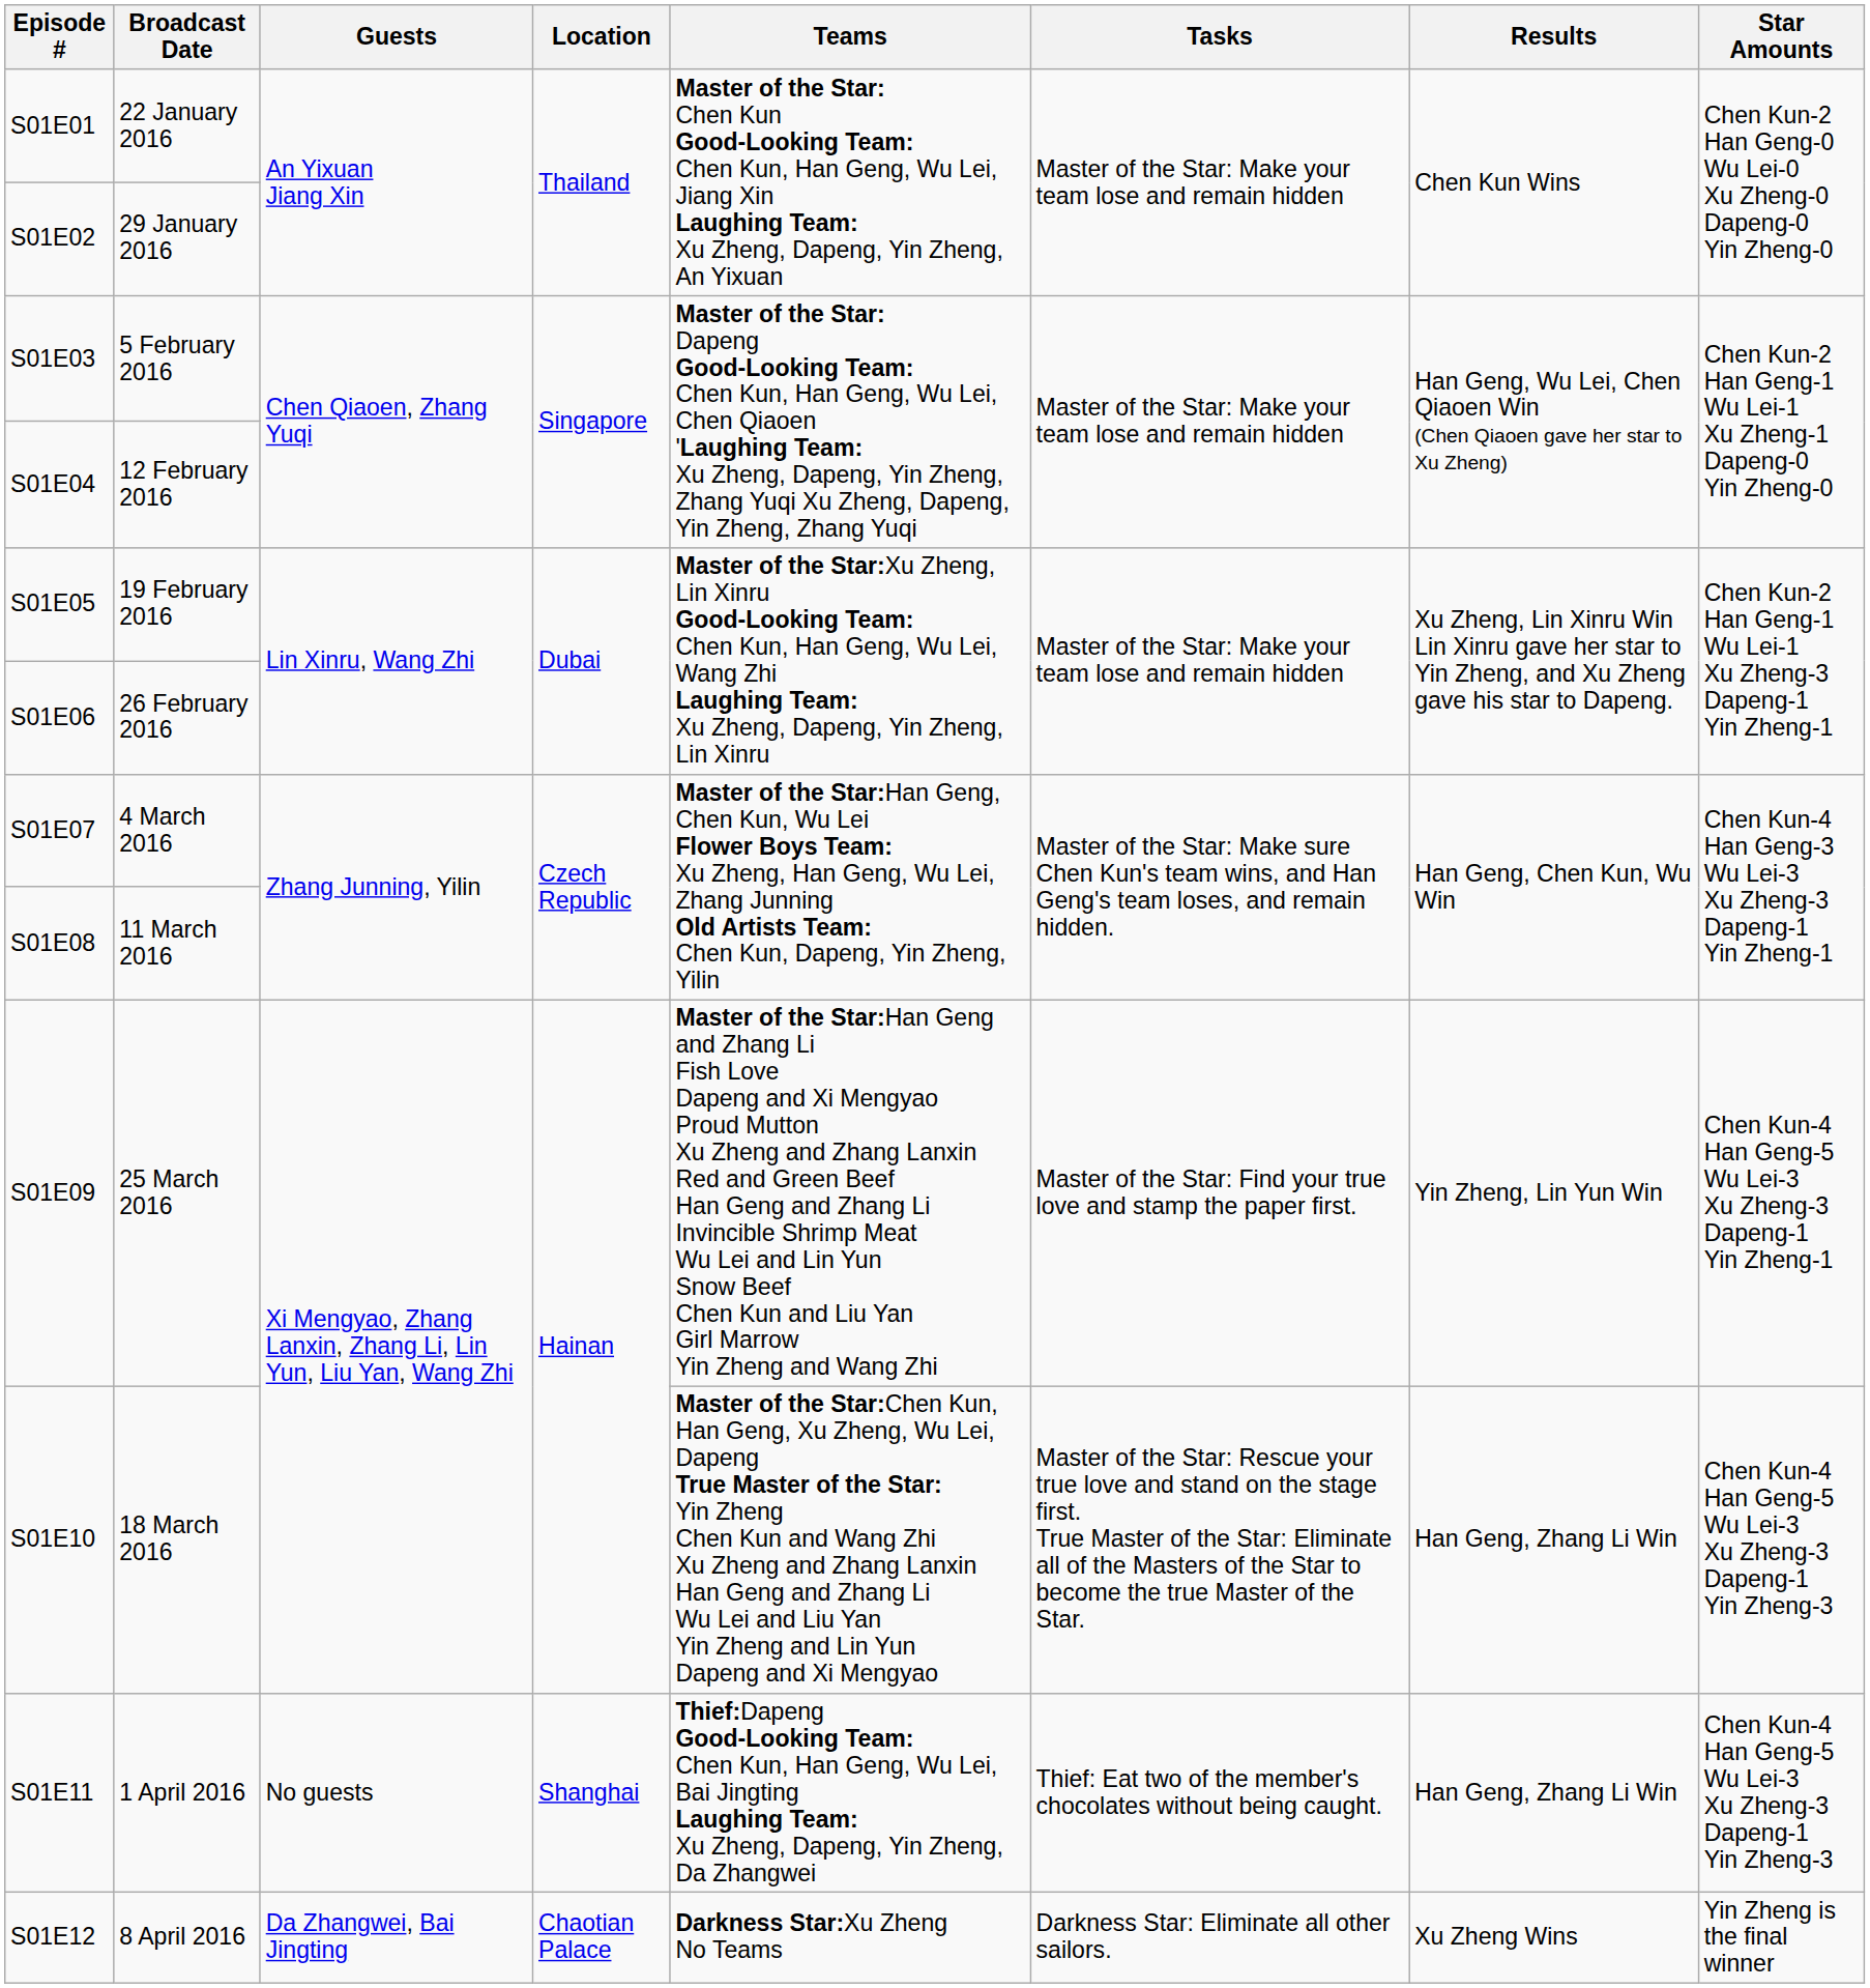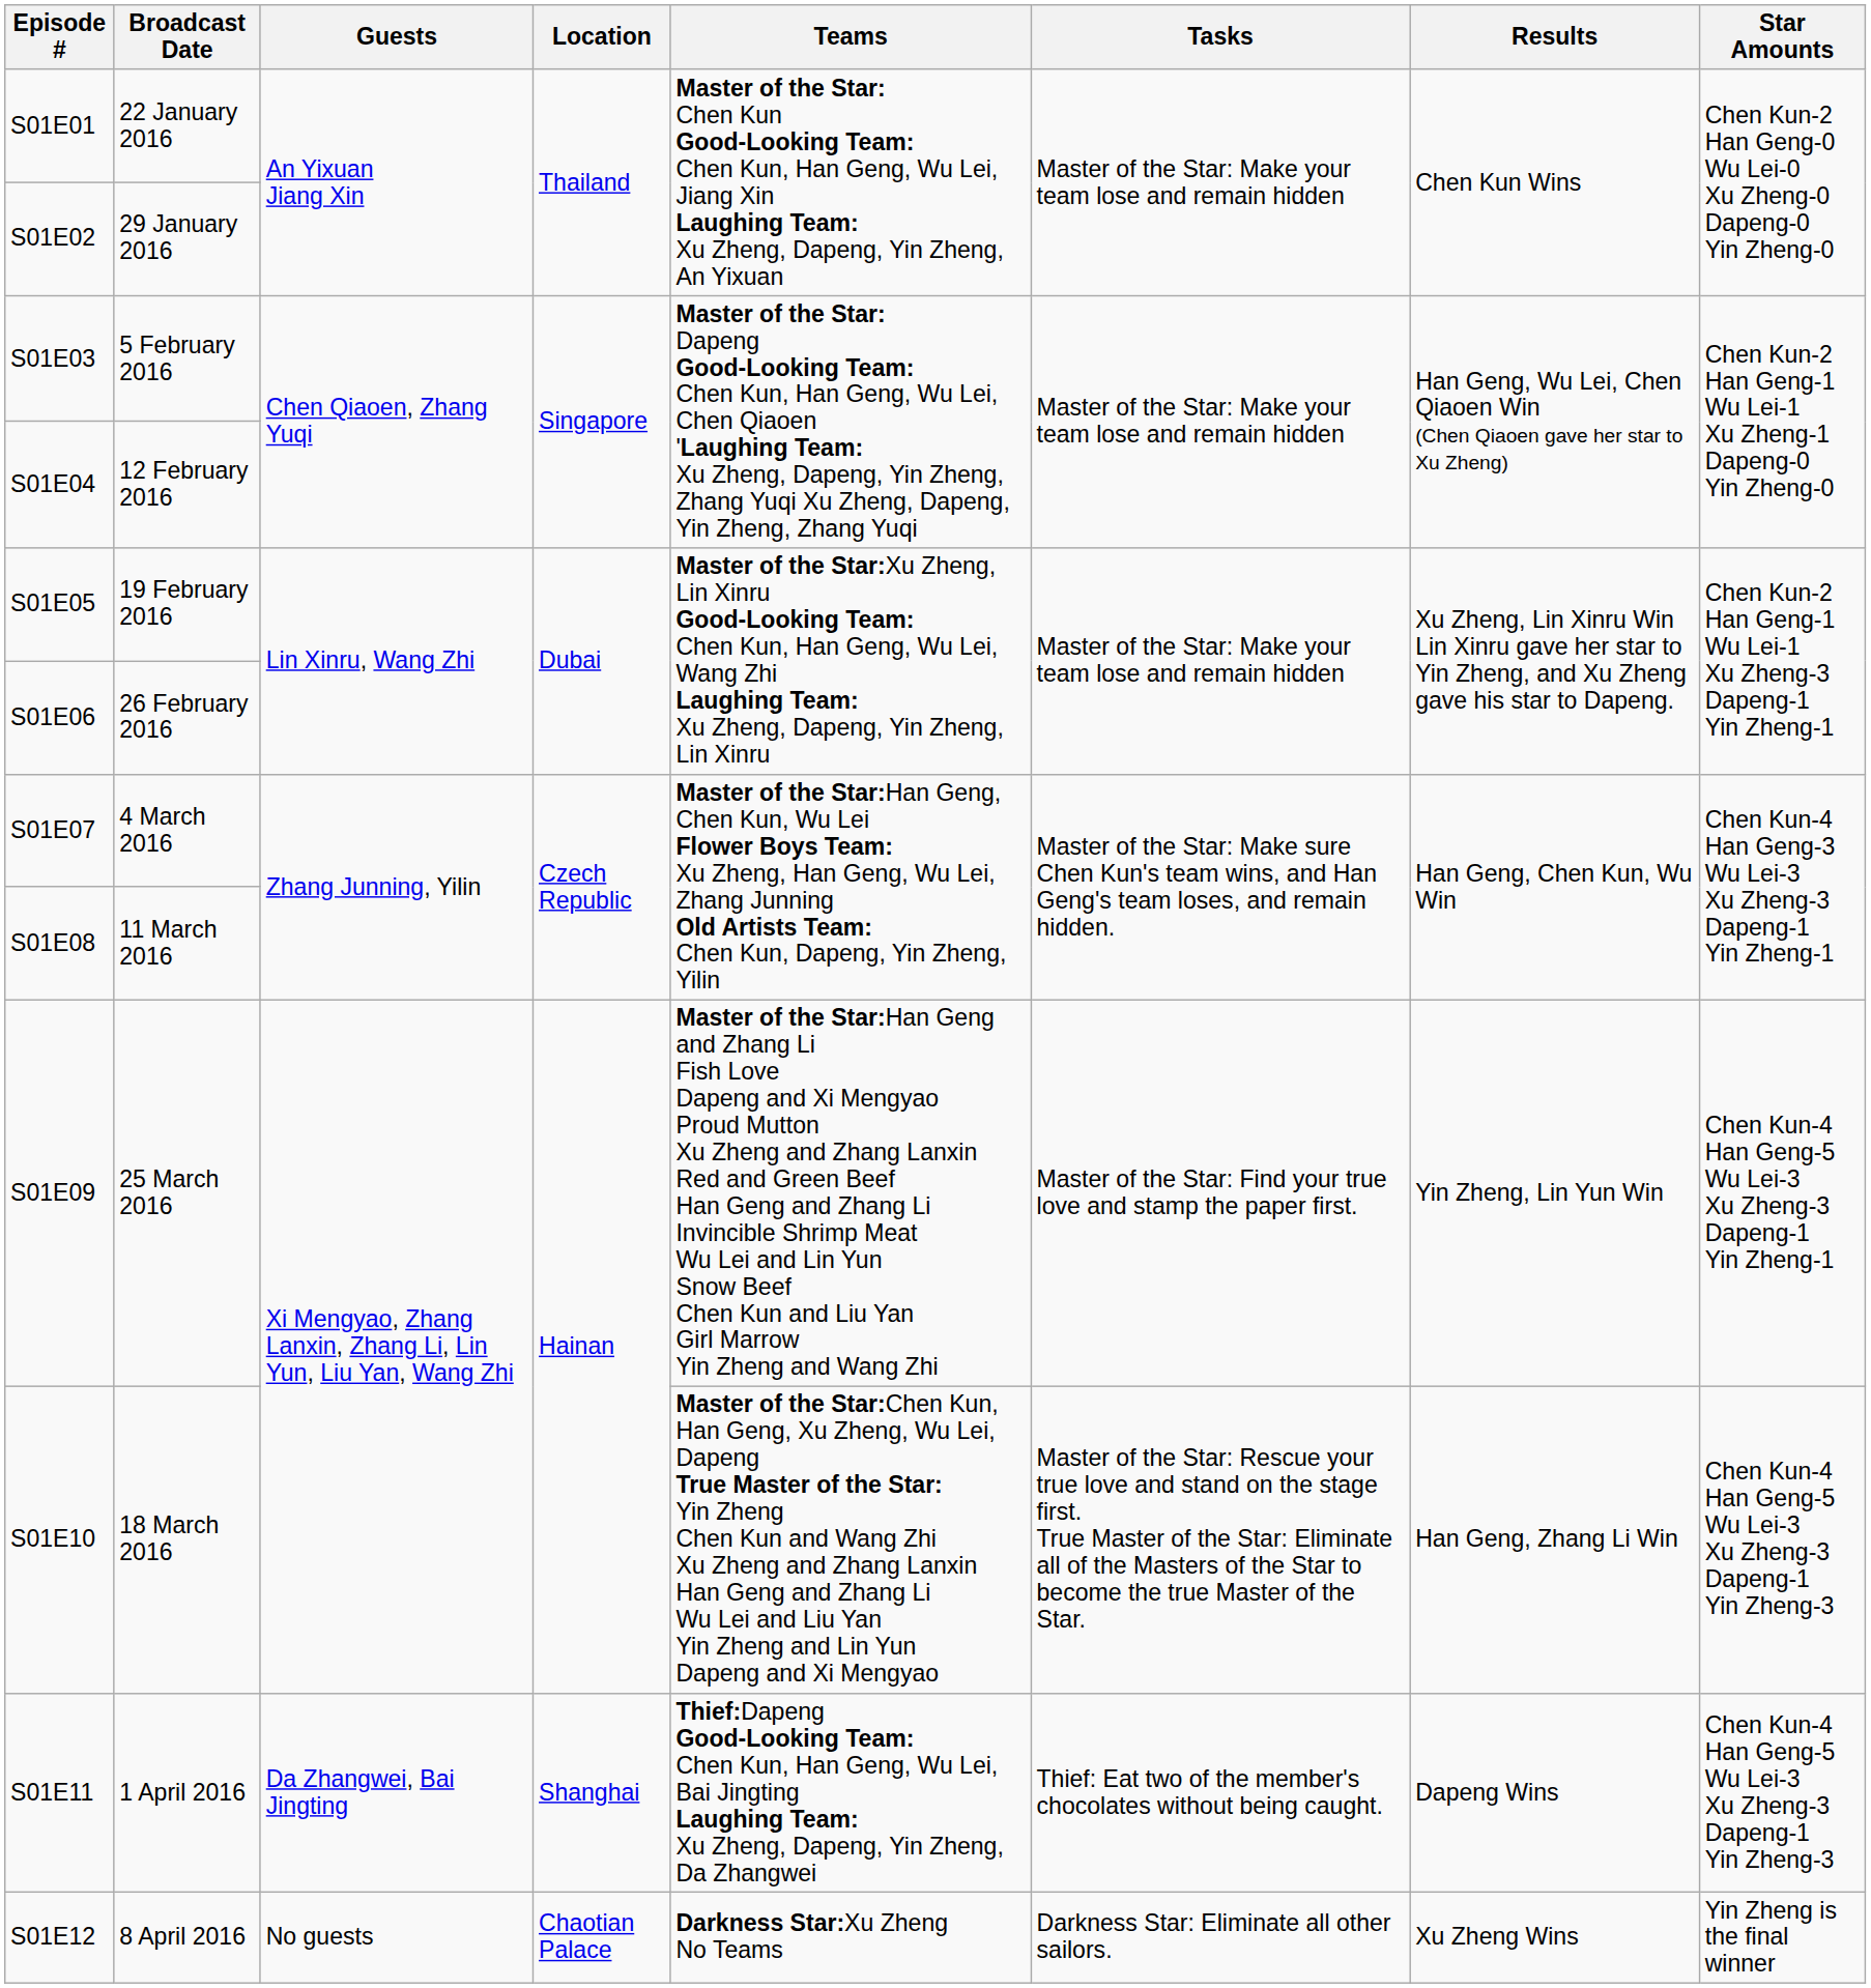S01E11 | Guests: No guests -> Da Zhangwei, Bai Jingting
S01E11 | Results: Han Geng, Zhang Li Win -> Dapeng Wins
S01E12 | Guests: Da Zhangwei, Bai Jingting -> No guests
